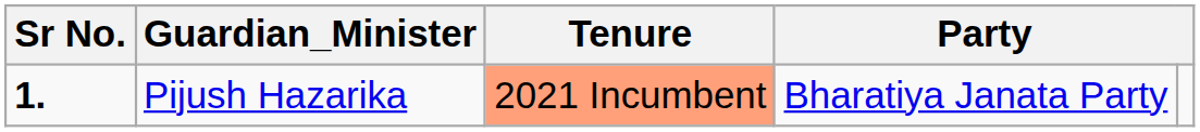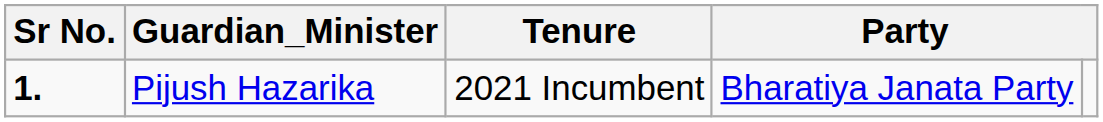Pijush Hazarika | Tenure: lightsalmon background -> no background
